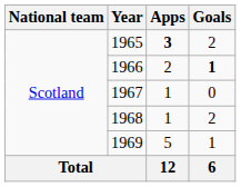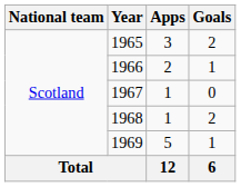1965 | Apps: bold -> normal
1966 | Goals: bold -> normal
